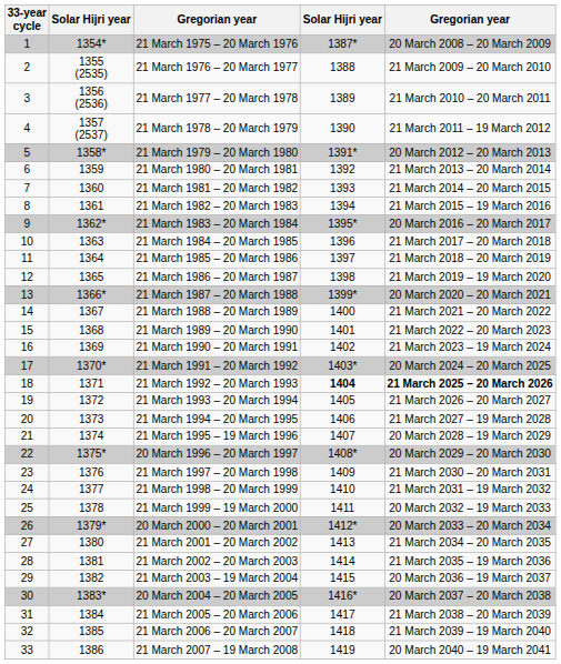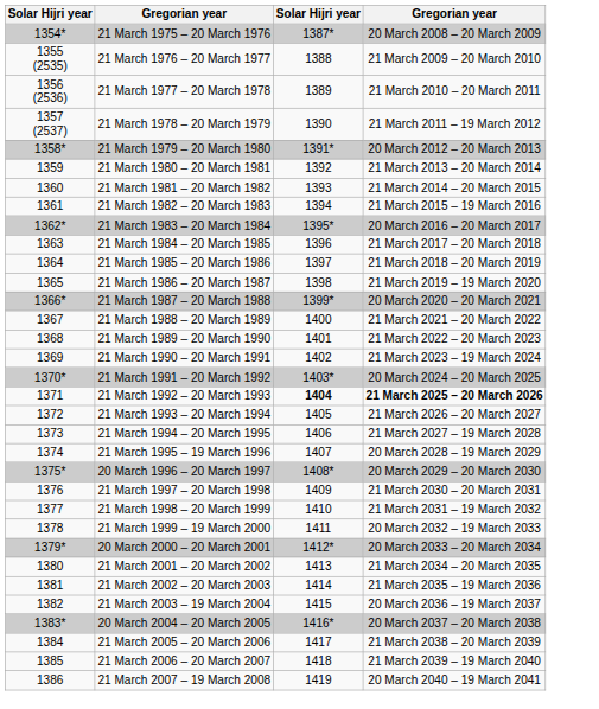- column: 33-year cycle | 1 | 2 | 3 | 4 | 5 | 6 | 7 | 8 | 9 | 10 | 11 | 12 | 13 | 14 | 15 | 16 | 17 | 18 | 19 | 20 | 21 | 22 | 23 | 24 | 25 | 26 | 27 | 28 | 29 | 30 | 31 | 32 | 33
